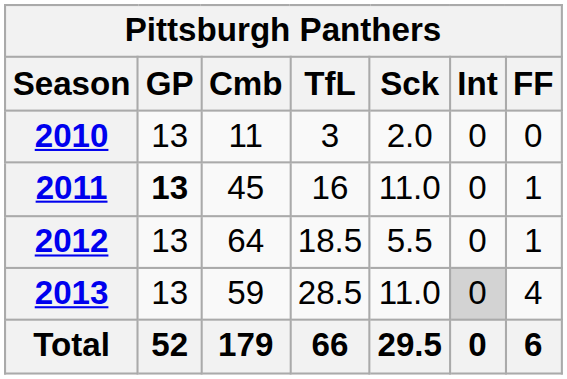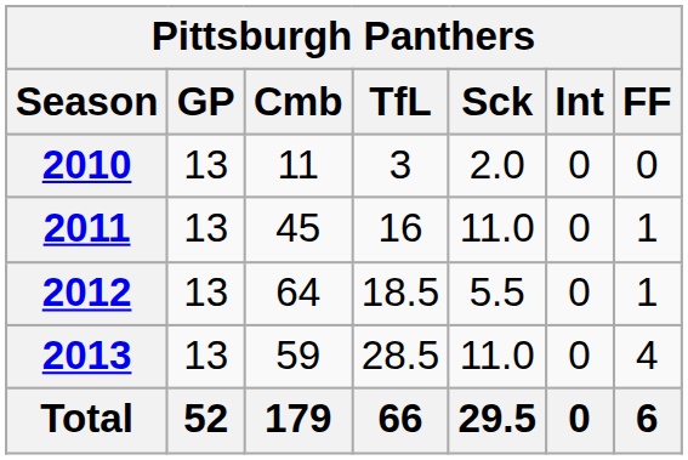2011 | GP: bold -> normal
2013 | Int: lightgrey background -> no background
